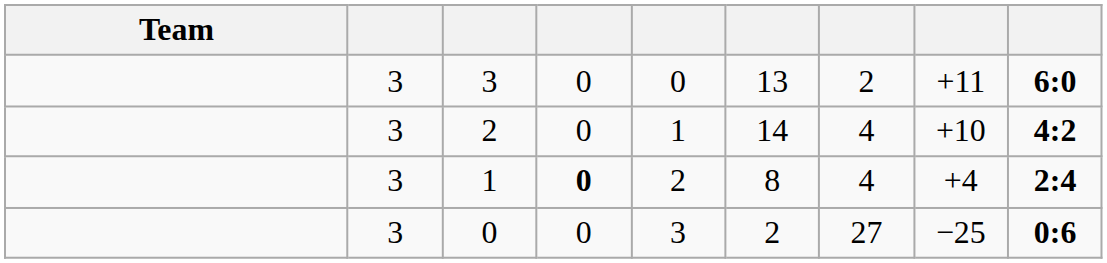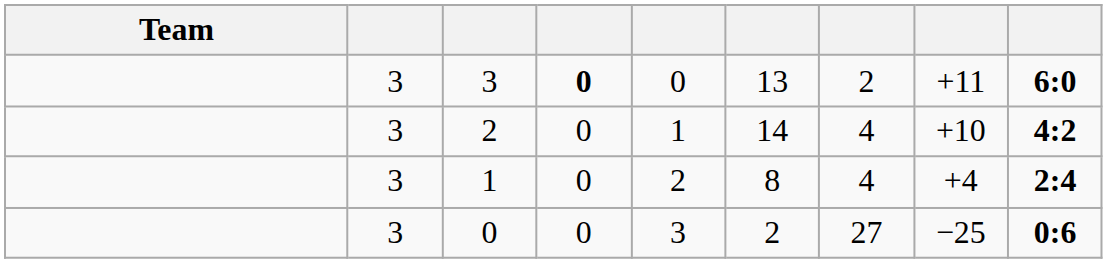row 2 | column 4: normal -> bold
row 4 | column 4: bold -> normal
